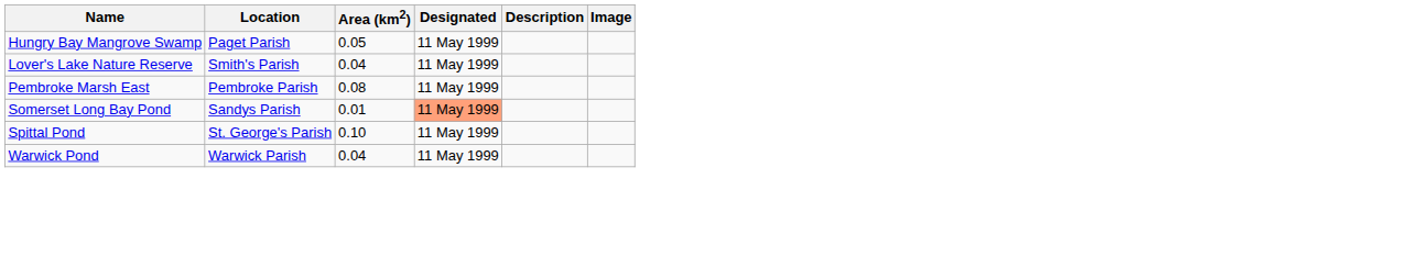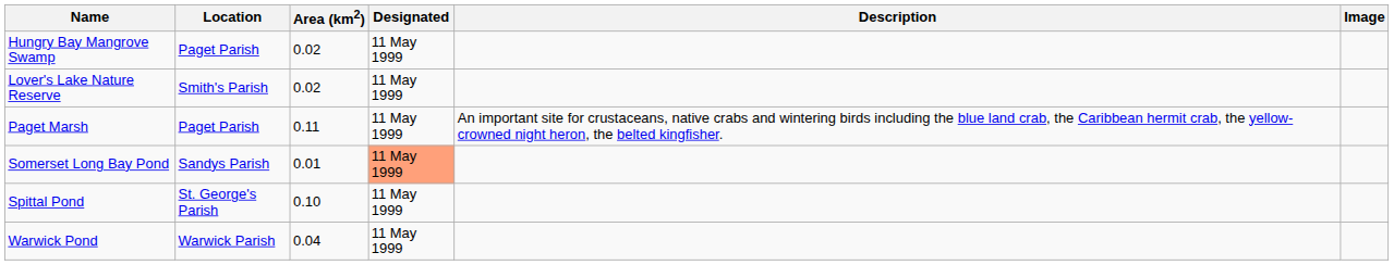Hungry Bay Mangrove Swamp | Area (km2): 0.05 -> 0.02
Lover's Lake Nature Reserve | Area (km2): 0.04 -> 0.02
+ row: Paget Marsh | Paget Parish | 0.11 | 11 May 1999 | An important site for crustaceans, native crabs and wintering birds including the blue land crab, the Caribbean hermit crab, the yellow-crowned night heron, the belted kingfisher.
- row: Pembroke Marsh East | Pembroke Parish | 0.08 | 11 May 1999
